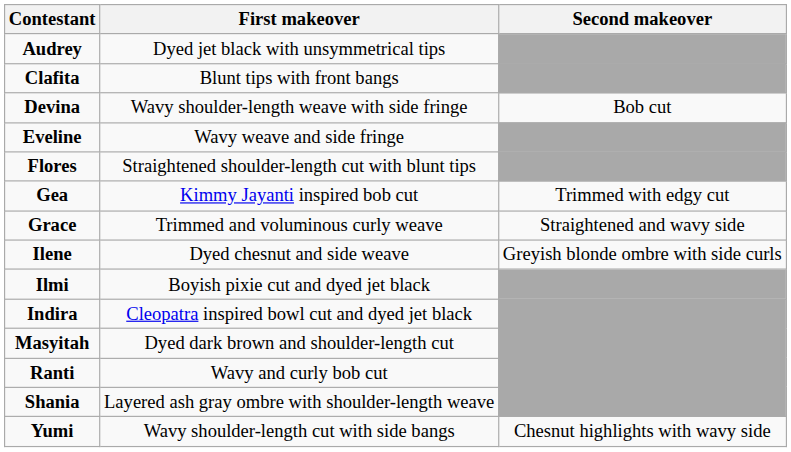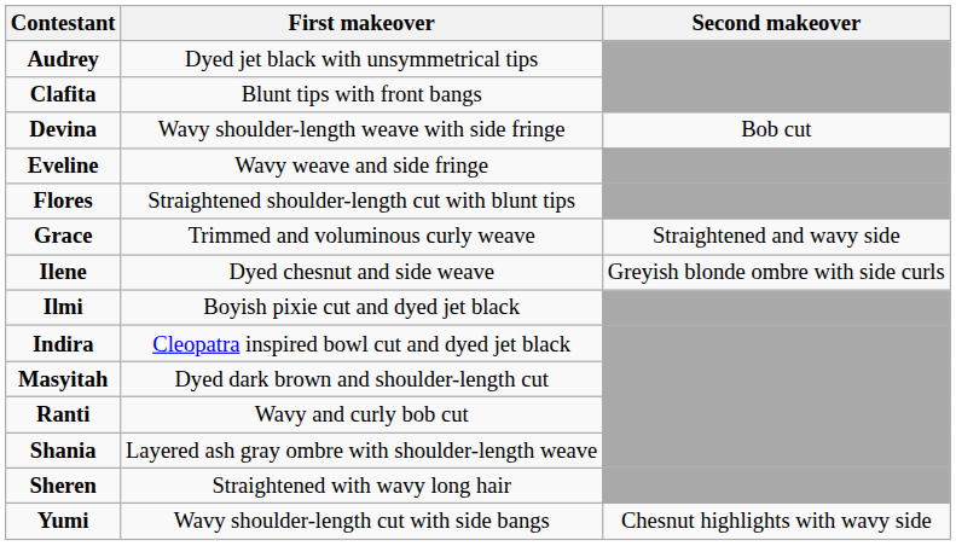- row: Gea | Kimmy Jayanti inspired bob cut | Trimmed with edgy cut
+ row: Sheren | Straightened with wavy long hair
